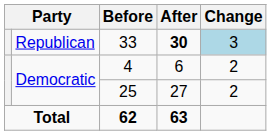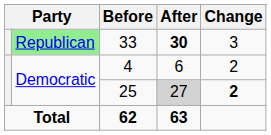33 | column 2: no background -> lightgreen background
33 | Change: lightblue background -> no background
25 | After: no background -> lightgrey background
25 | Change: normal -> bold
